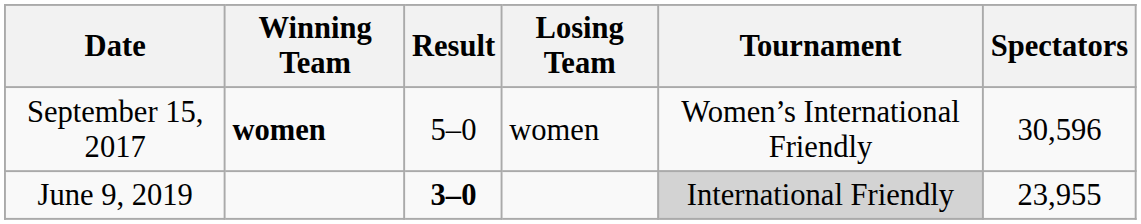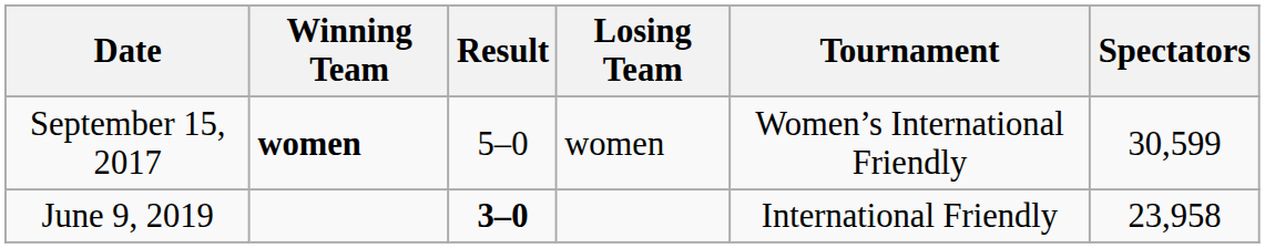September 15, 2017 | Spectators: 30,596 -> 30,599
June 9, 2019 | Tournament: lightgrey background -> no background
June 9, 2019 | Spectators: 23,955 -> 23,958
